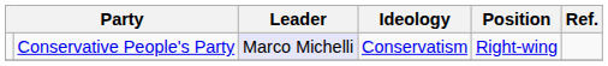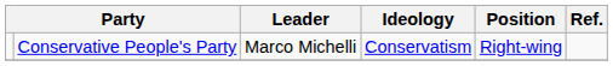Conservative People's Party | Leader: lavender background -> no background
